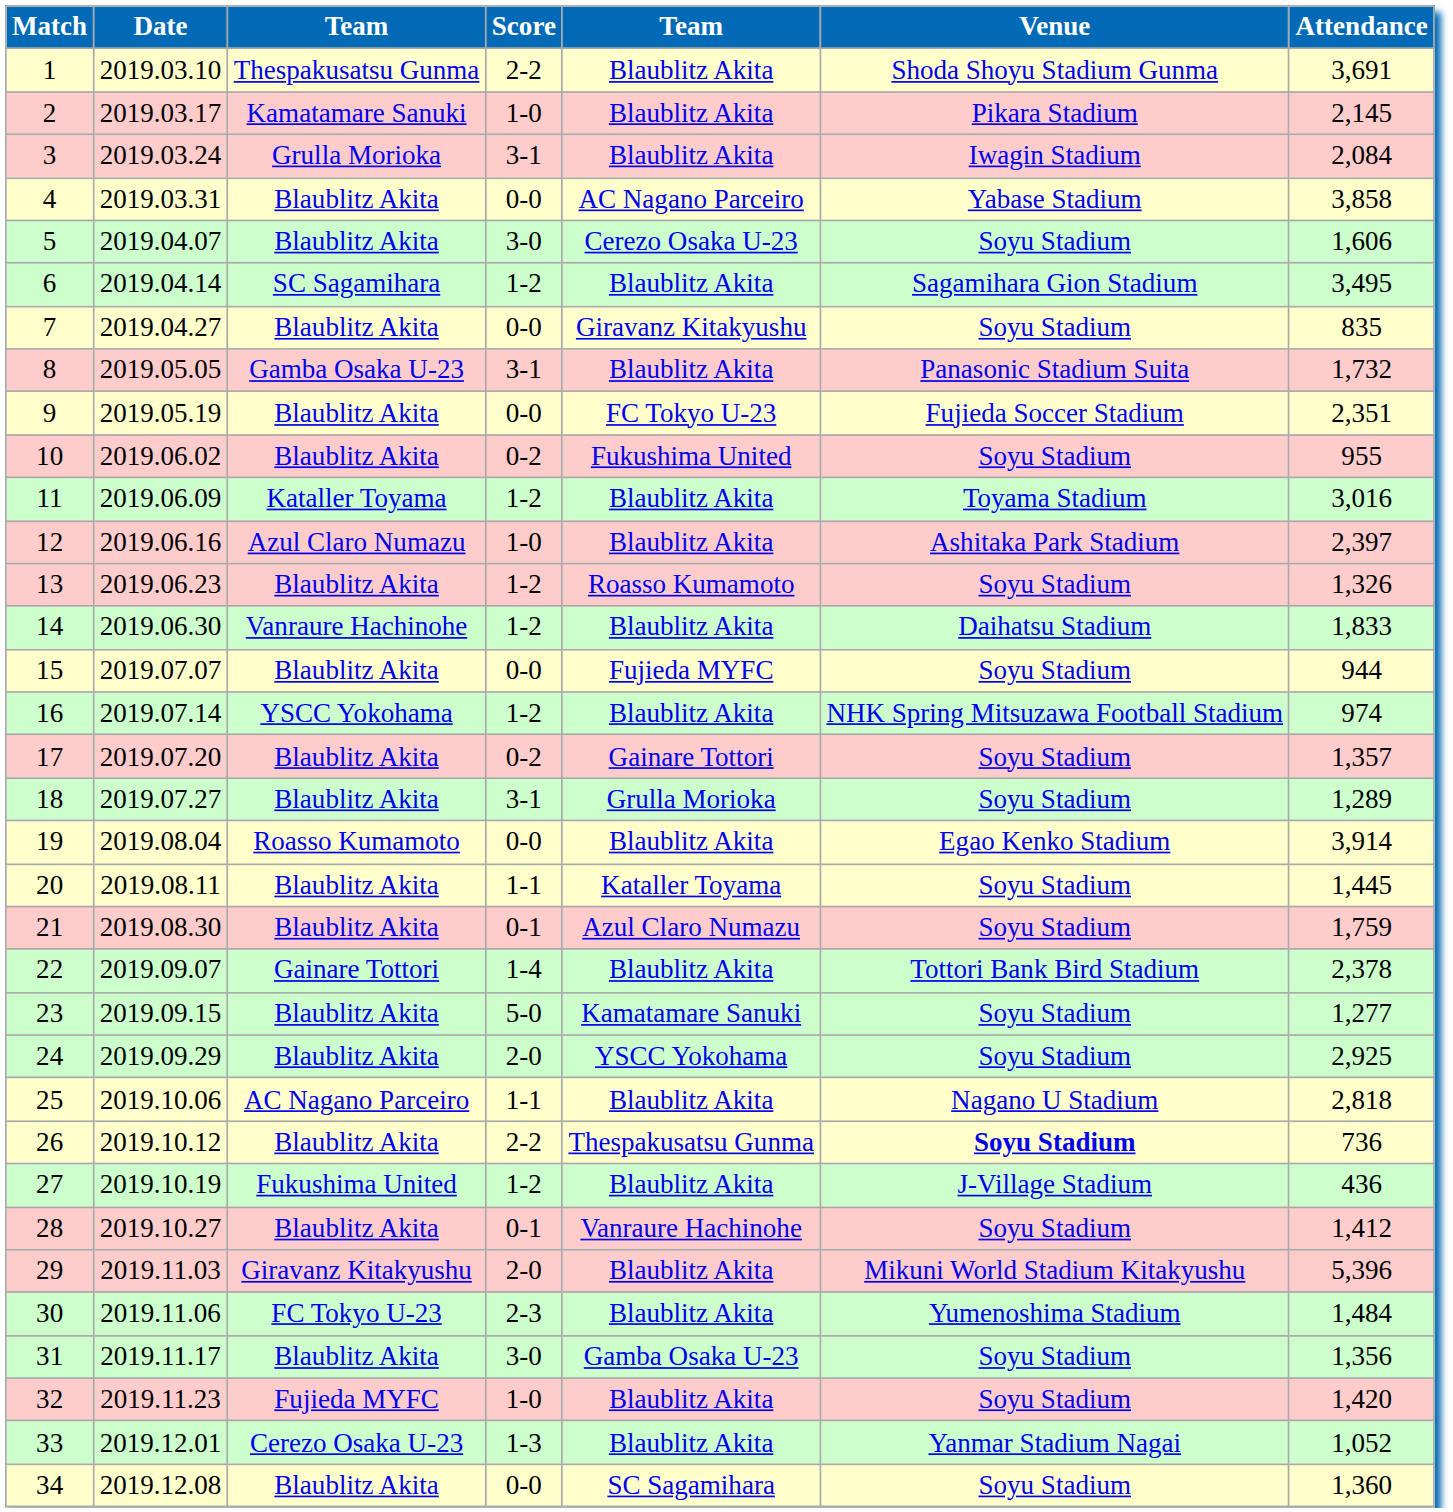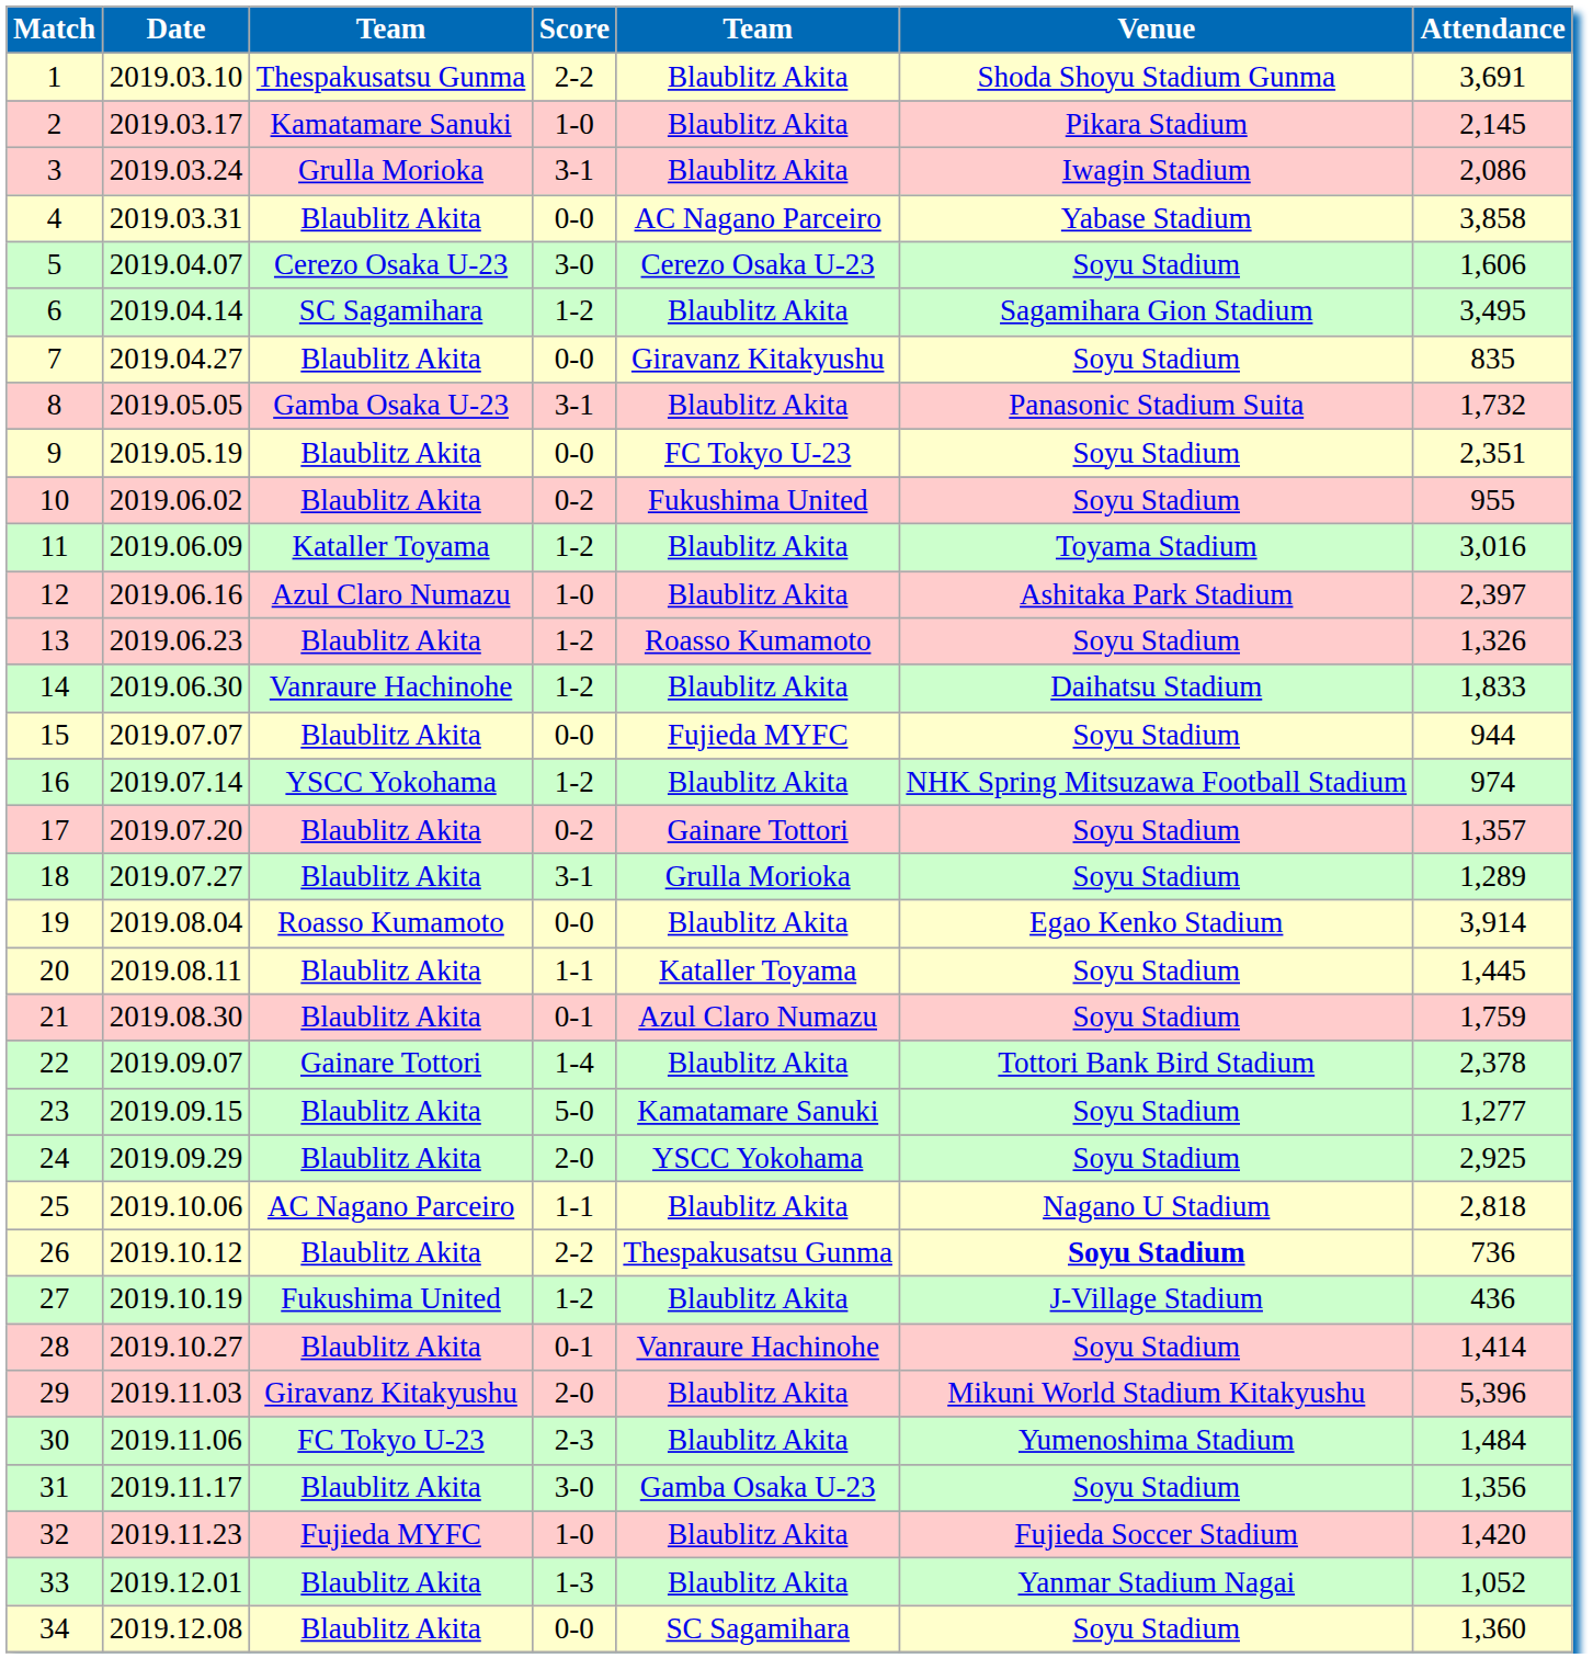3 | column 7: 2,084 -> 2,086
5 | column 3: Blaublitz Akita -> Cerezo Osaka U-23
9 | column 6: Fujieda Soccer Stadium -> Soyu Stadium
28 | column 7: 1,412 -> 1,414
32 | column 6: Soyu Stadium -> Fujieda Soccer Stadium
33 | column 3: Cerezo Osaka U-23 -> Blaublitz Akita
